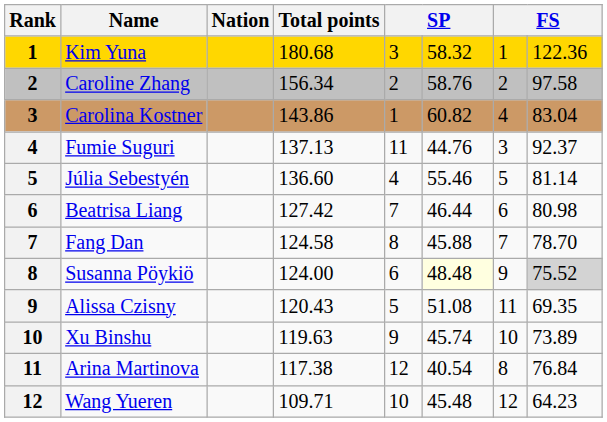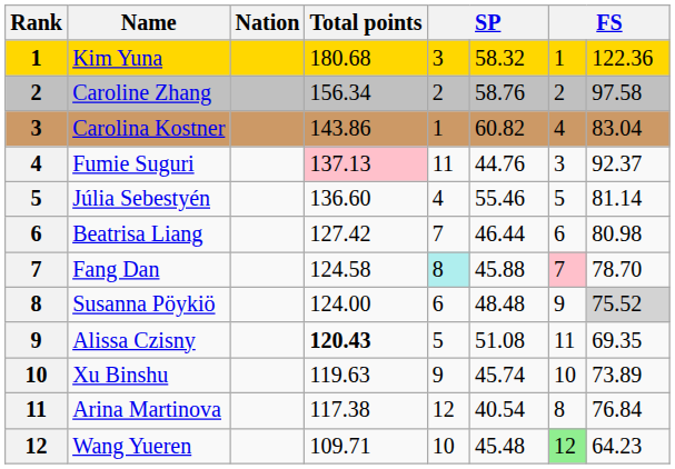Fumie Suguri | Total points: no background -> pink background
Fang Dan | column 5: no background -> paleturquoise background
Fang Dan | column 7: no background -> pink background
Susanna Pöykiö | column 6: lightyellow background -> no background
Alissa Czisny | Total points: normal -> bold
Wang Yueren | column 7: no background -> lightgreen background
